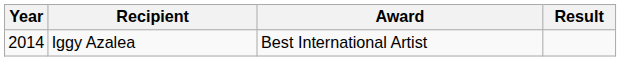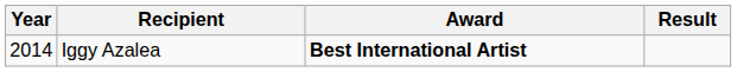Iggy Azalea | Award: normal -> bold
